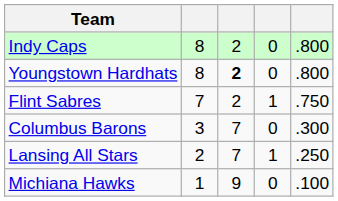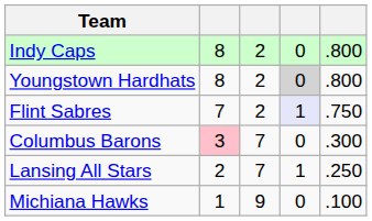Youngstown Hardhats | column 3: bold -> normal
Youngstown Hardhats | column 4: no background -> lightgrey background
Flint Sabres | column 4: no background -> lavender background
Columbus Barons | column 2: no background -> pink background
